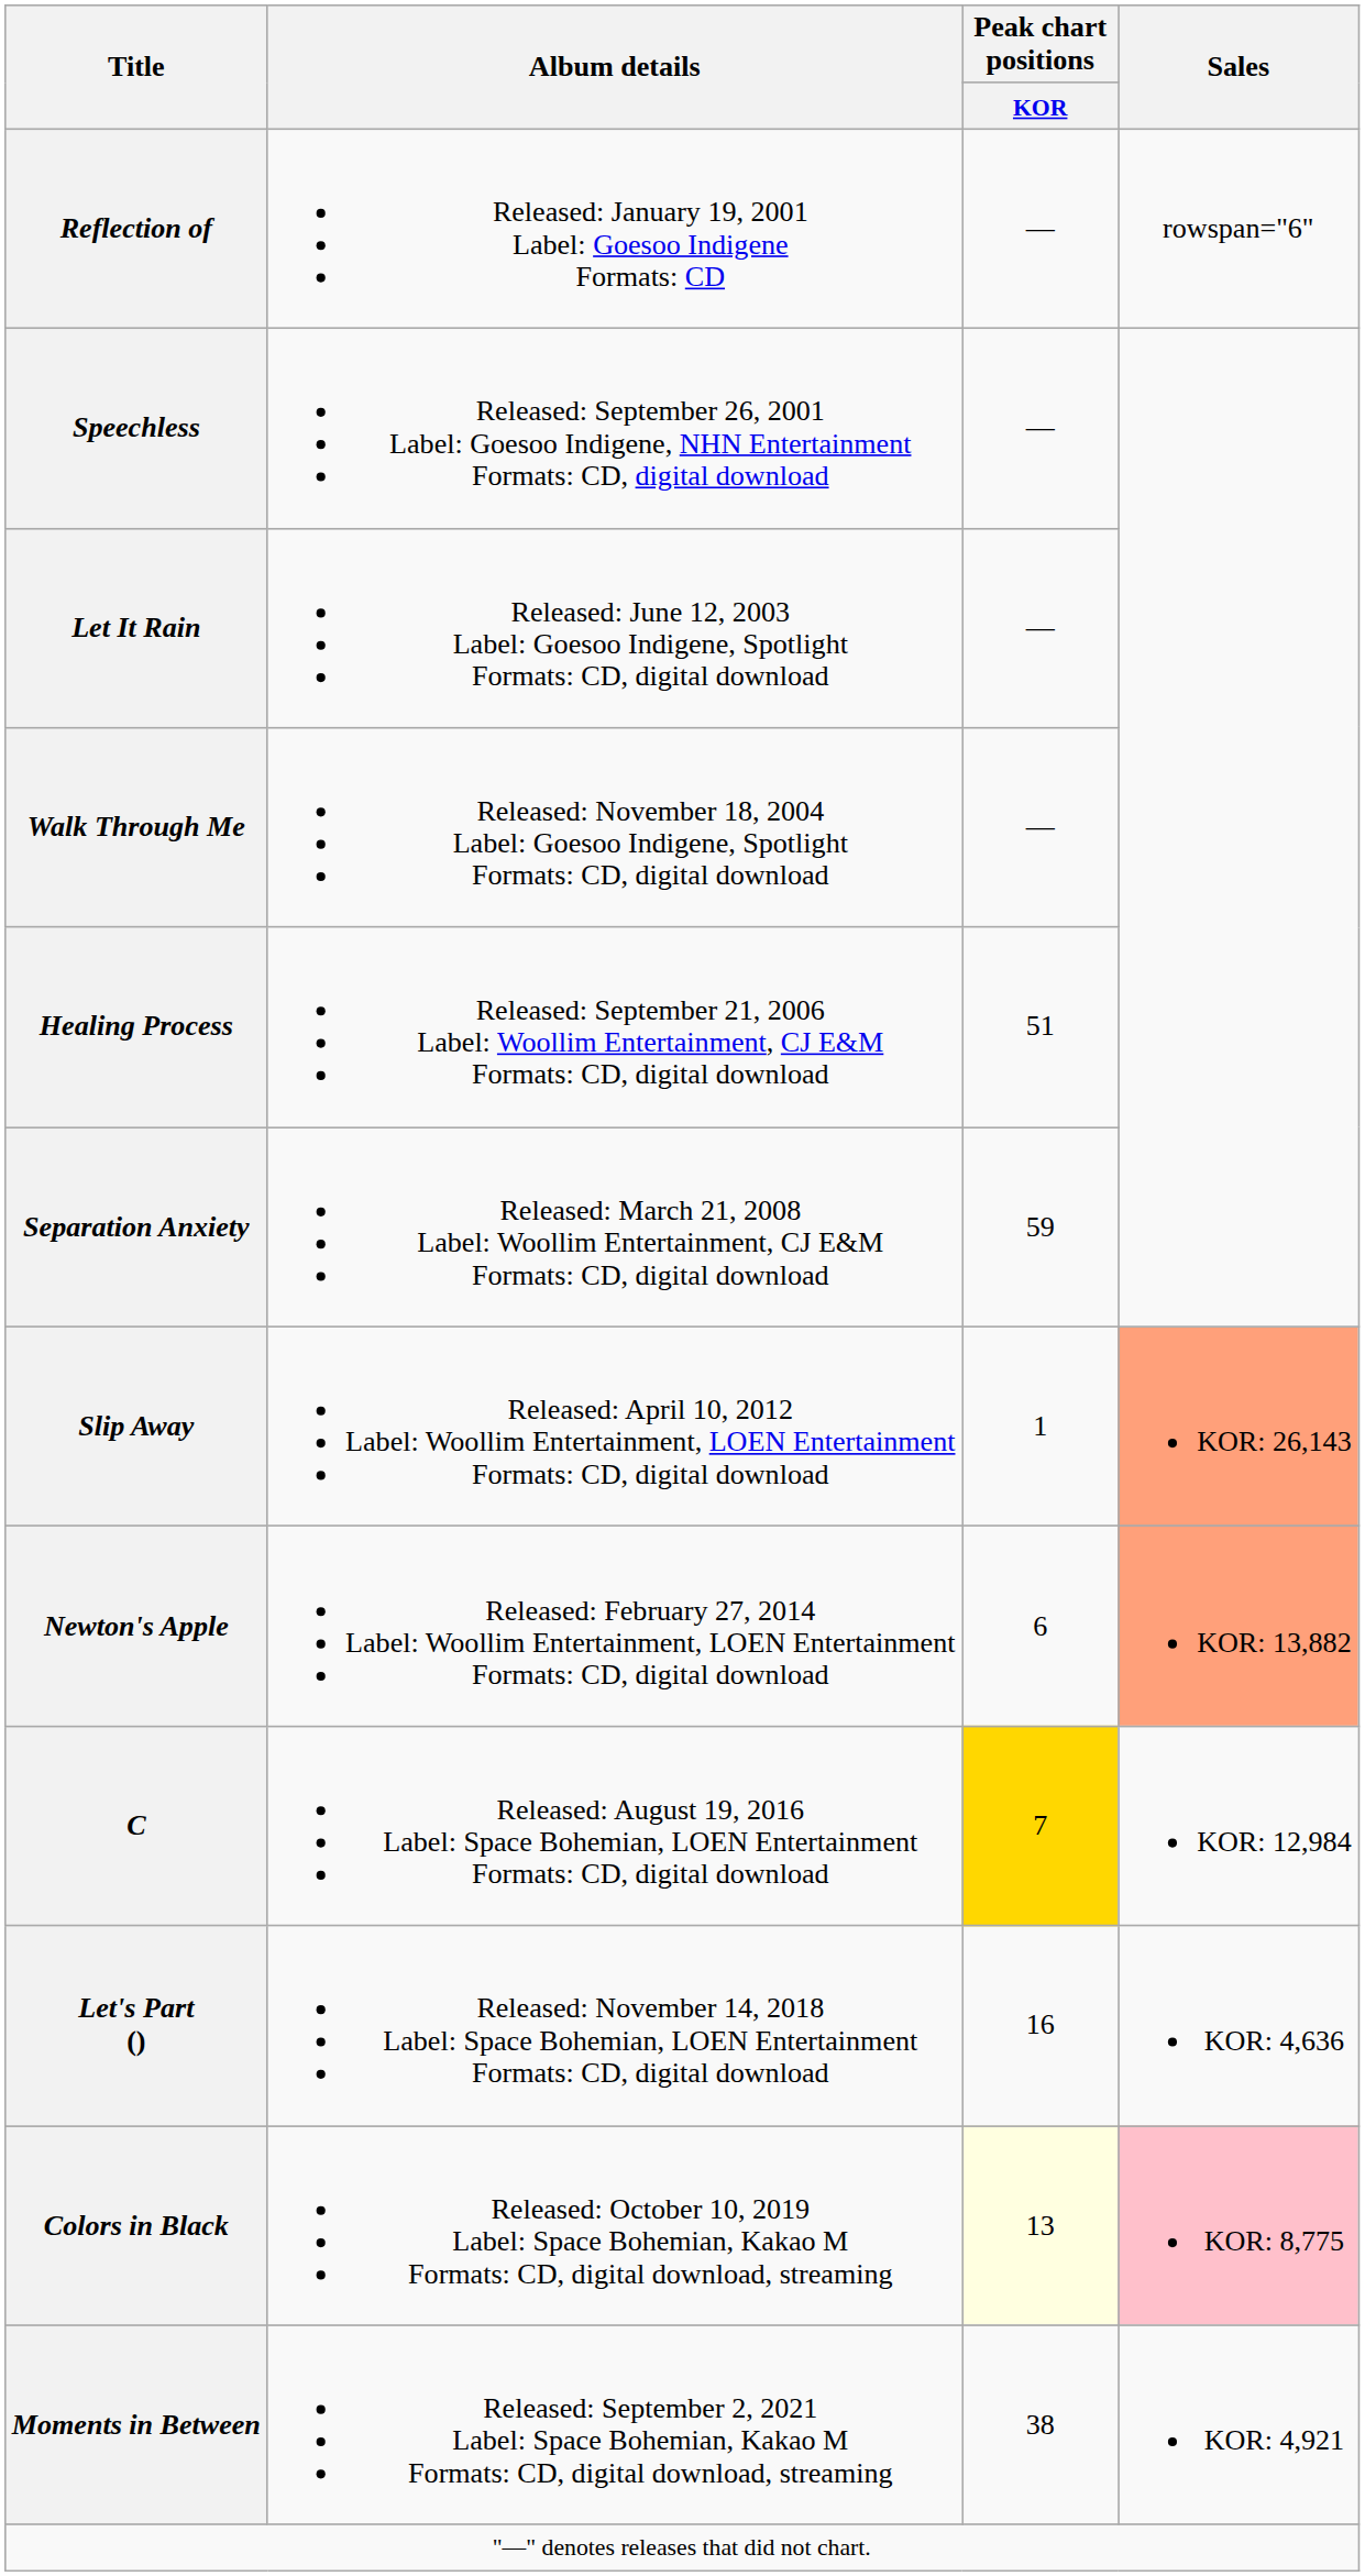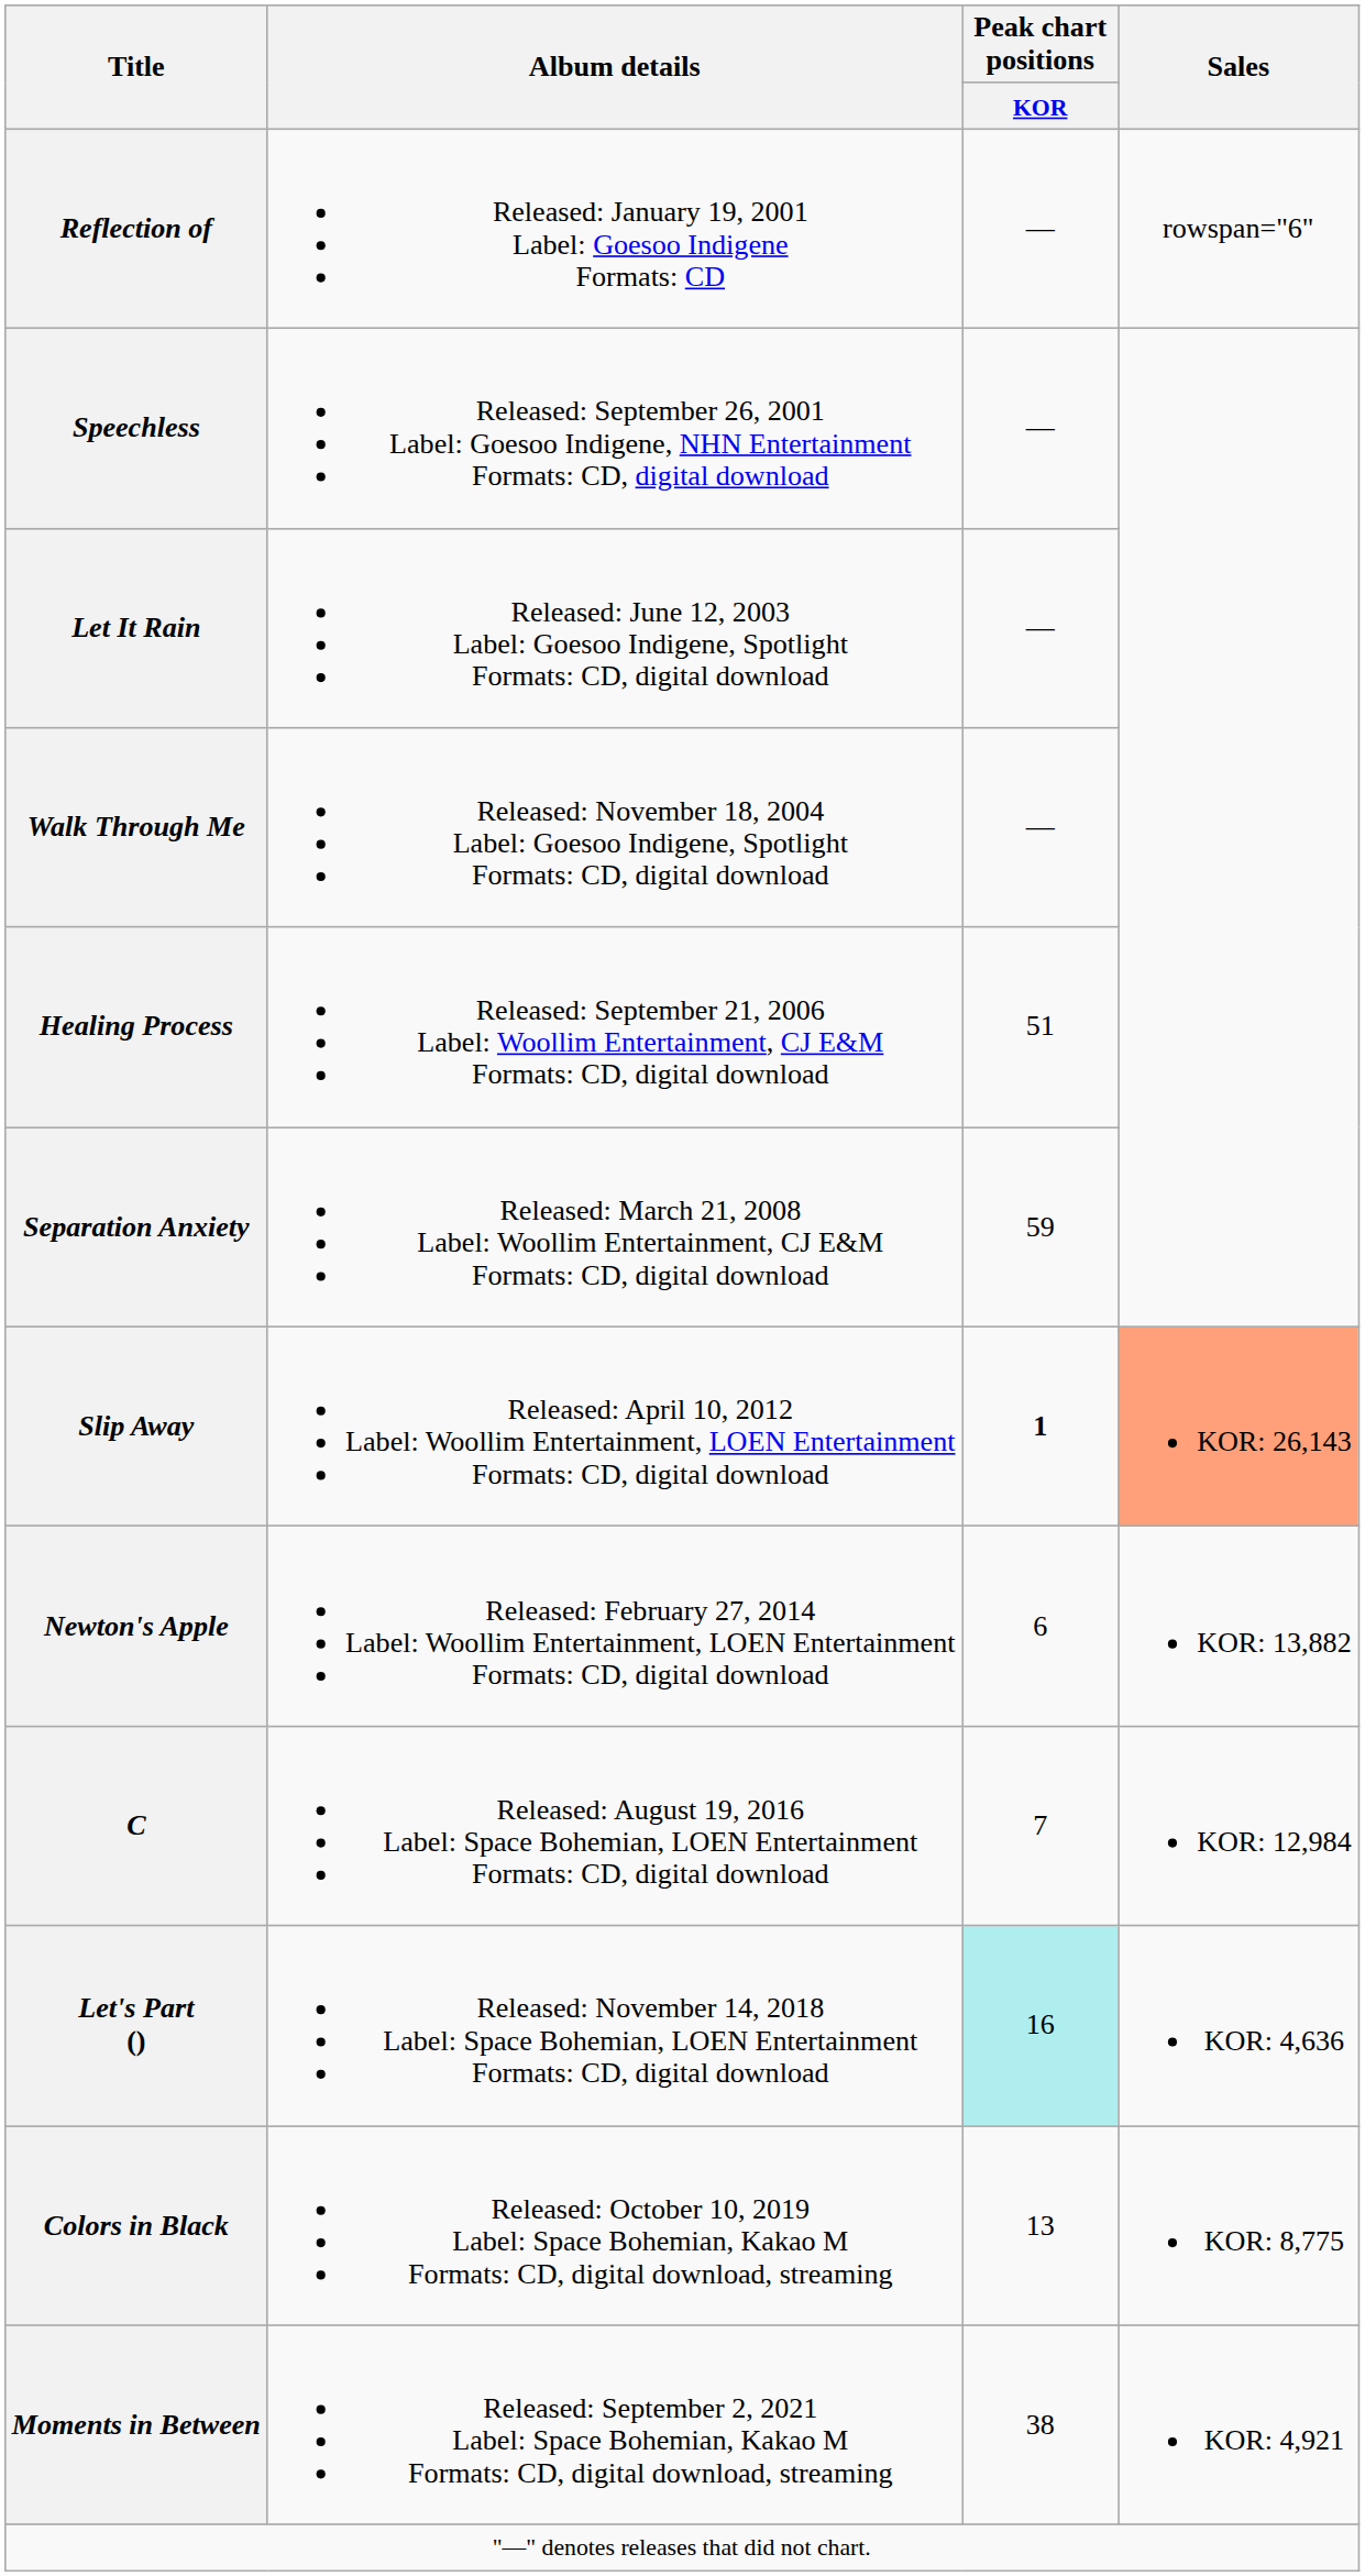Slip Away | Peak chart positions / KOR: normal -> bold
Newton's Apple | Sales: lightsalmon background -> no background
C | Peak chart positions / KOR: gold background -> no background
Let's Part () | Peak chart positions / KOR: no background -> paleturquoise background
Colors in Black | Peak chart positions / KOR: lightyellow background -> no background
Colors in Black | Sales: pink background -> no background
